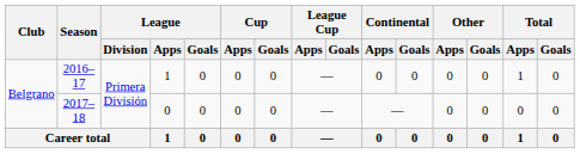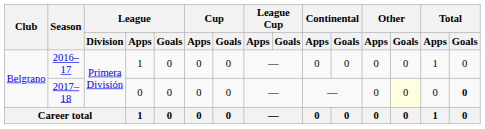2017–18 | Other / Goals: no background -> lightyellow background
2017–18 | Total / Goals: normal -> bold
